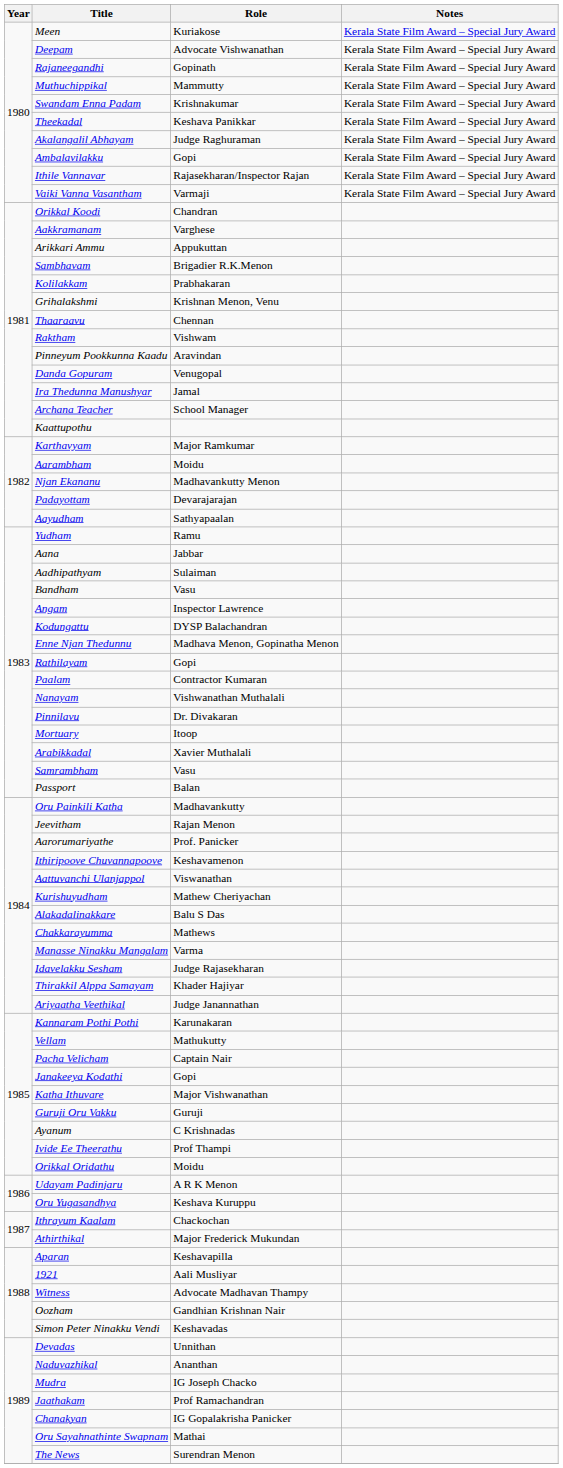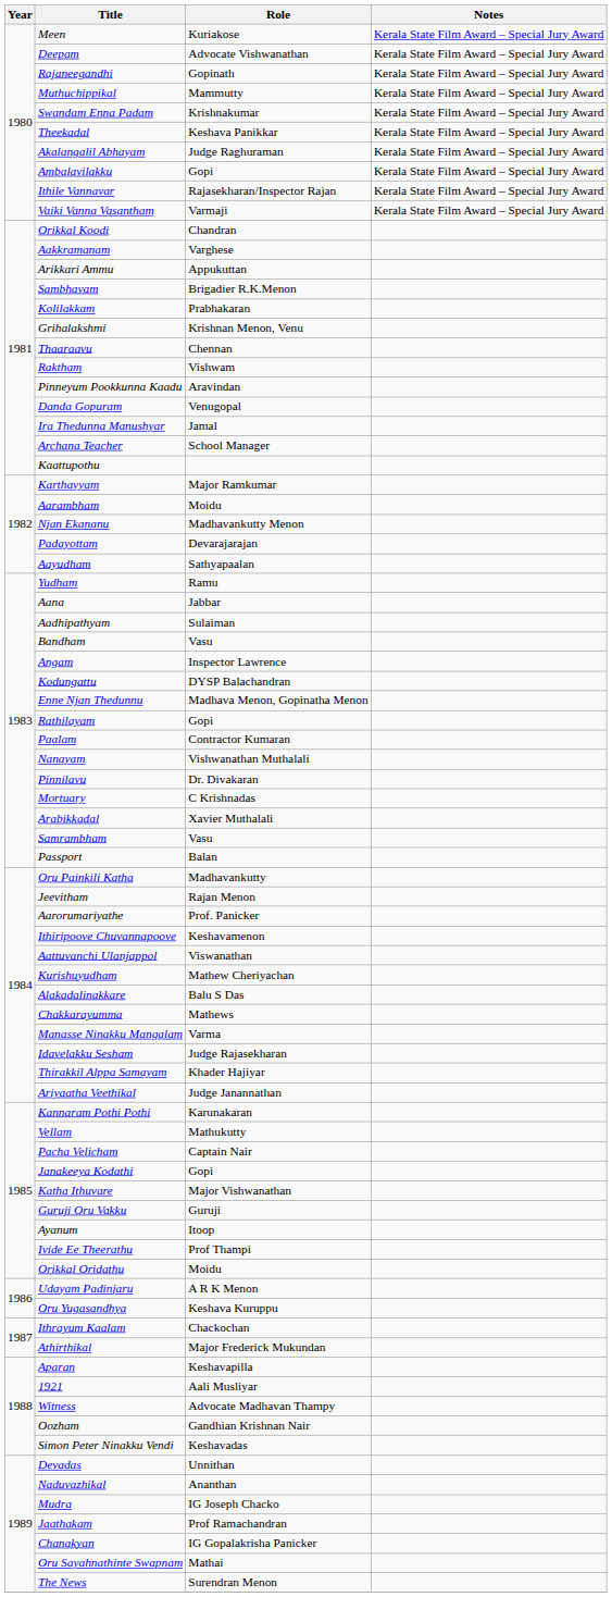Mortuary | Role: Itoop -> C Krishnadas
Ayanum | Role: C Krishnadas -> Itoop
